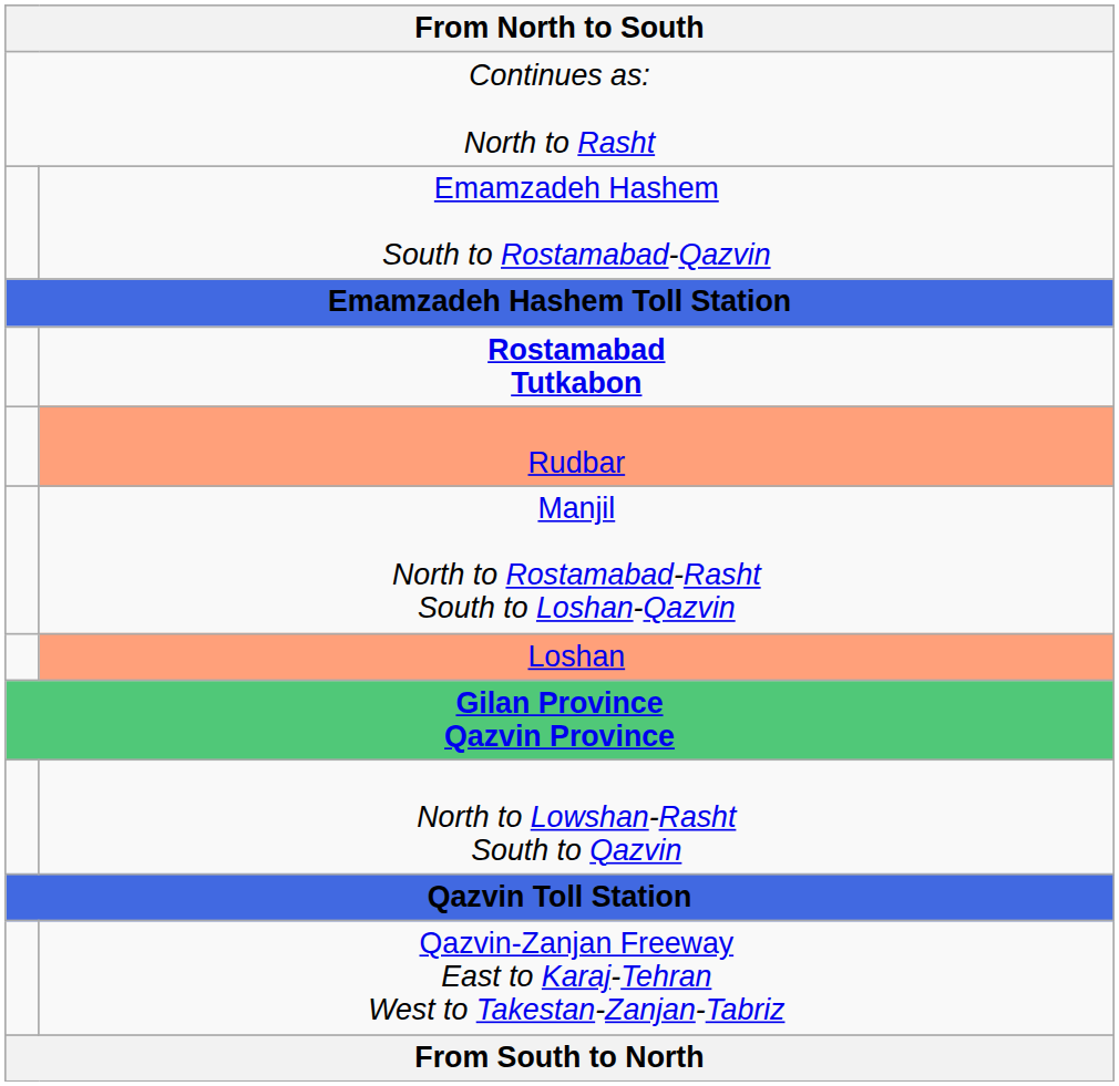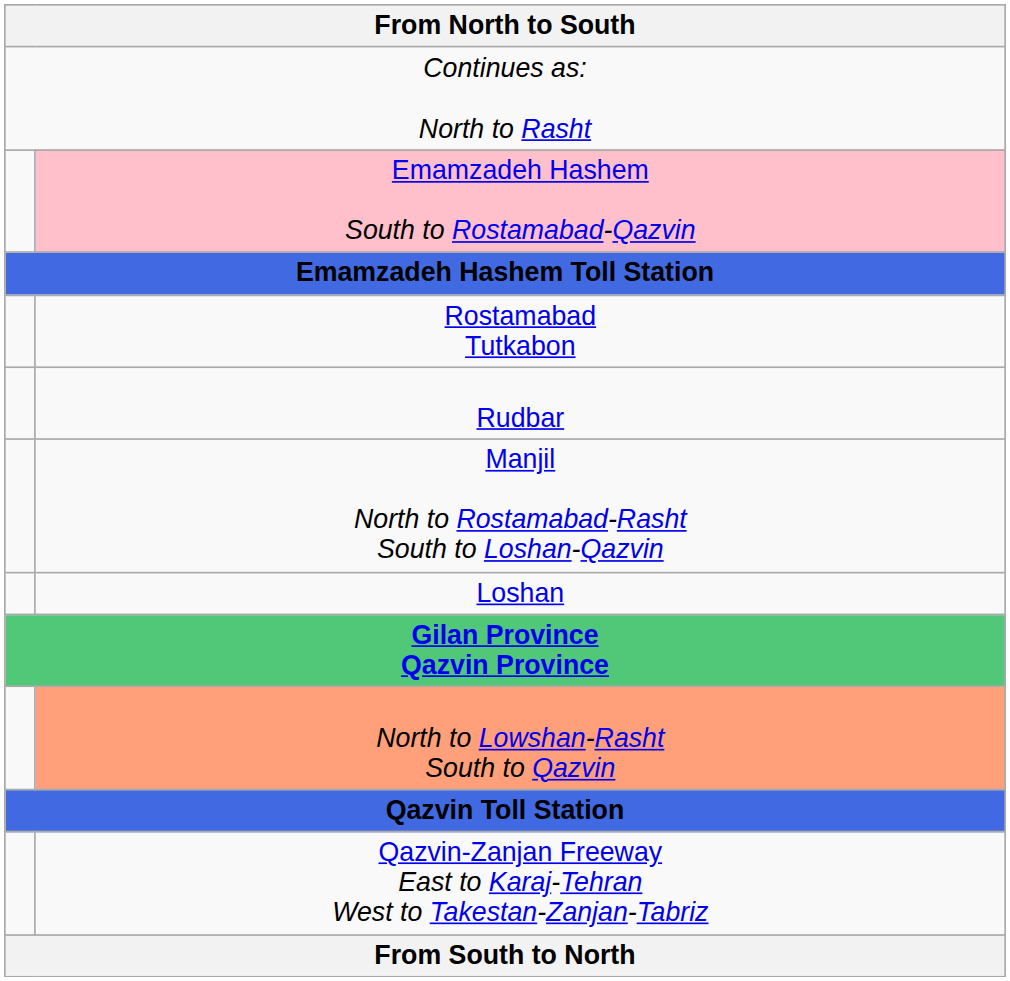Emamzadeh Hashem South to Rostamabad-Qazvin | column 2: no background -> pink background
Rostamabad Tutkabon | column 2: bold -> normal
Rudbar | column 2: lightsalmon background -> no background
Loshan | column 2: lightsalmon background -> no background
North to Lowshan-Rasht South to Qazvin | column 2: no background -> lightsalmon background
